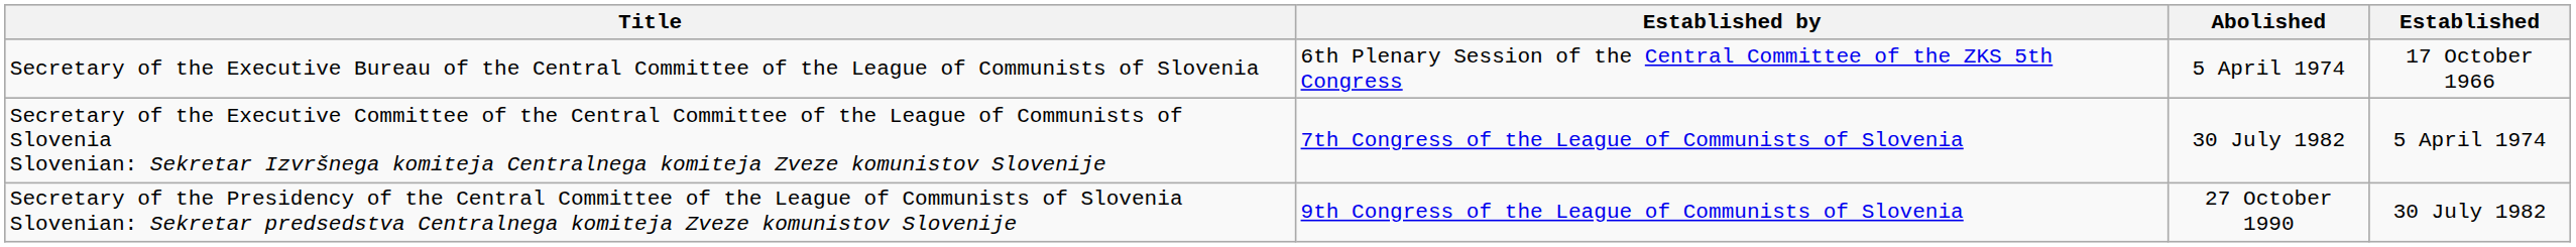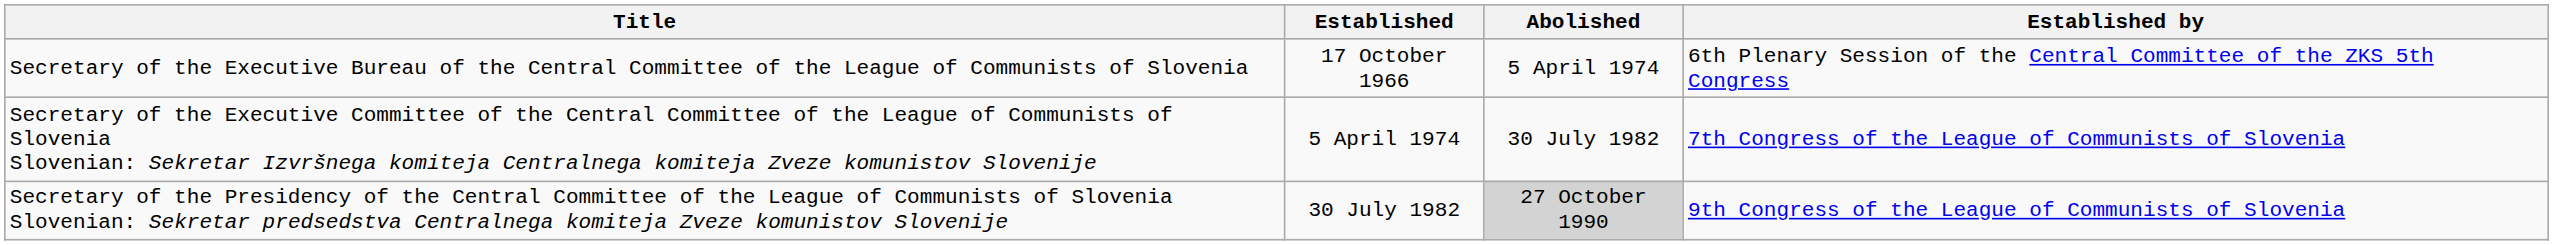columns swapped: Established <-> Established by
row 4 | Abolished: no background -> lightgrey background
